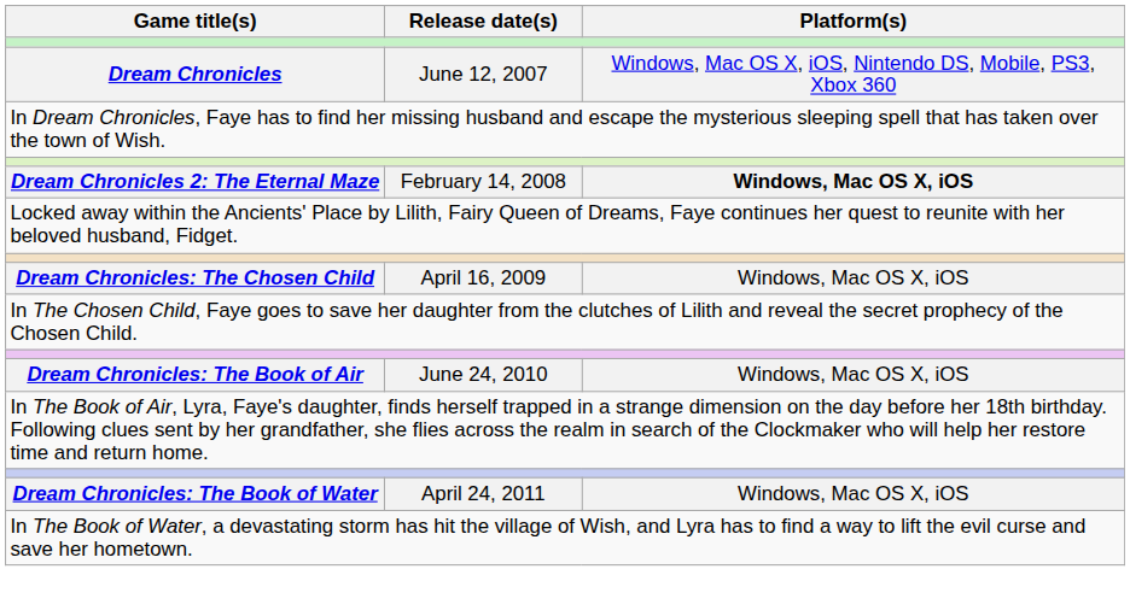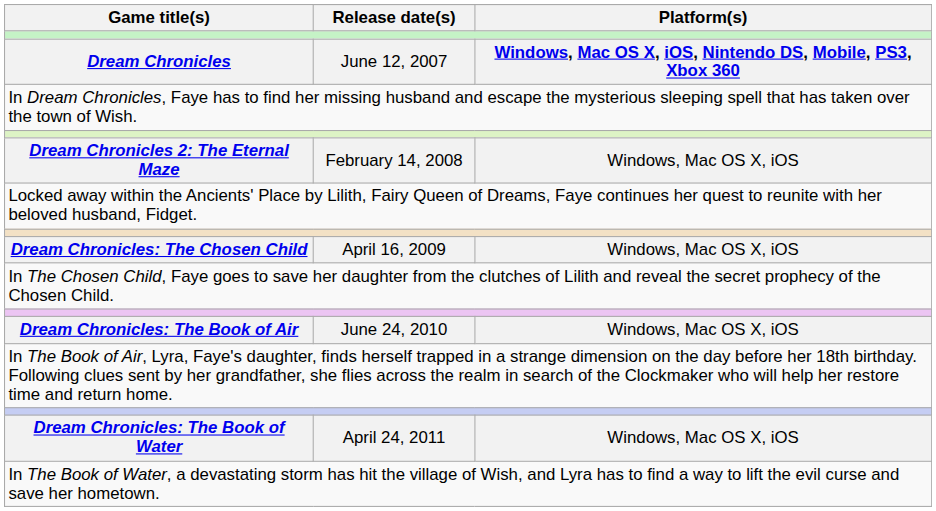Dream Chronicles | Platform(s): normal -> bold
Dream Chronicles 2: The Eternal Maze | Platform(s): bold -> normal
